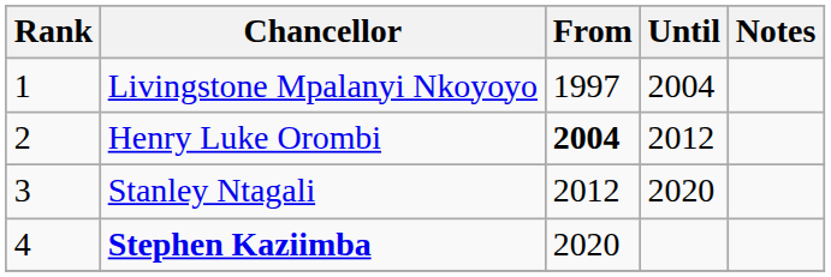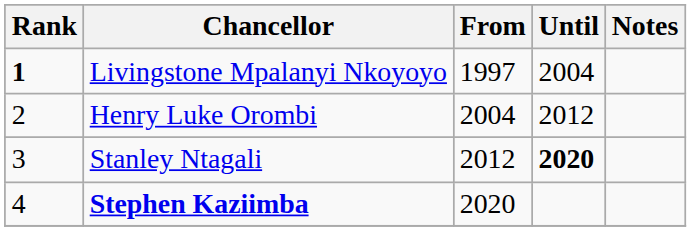Livingstone Mpalanyi Nkoyoyo | Rank: normal -> bold
Henry Luke Orombi | From: bold -> normal
Stanley Ntagali | Until: normal -> bold
